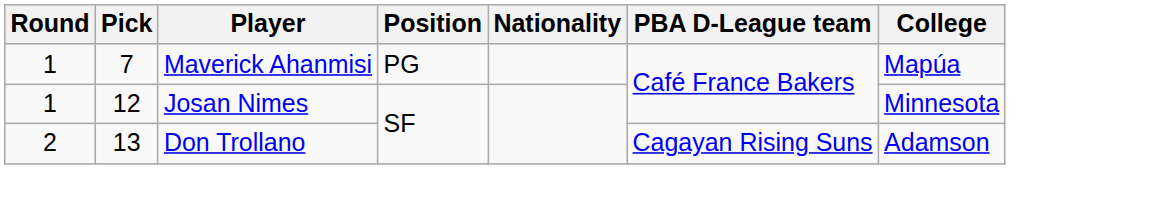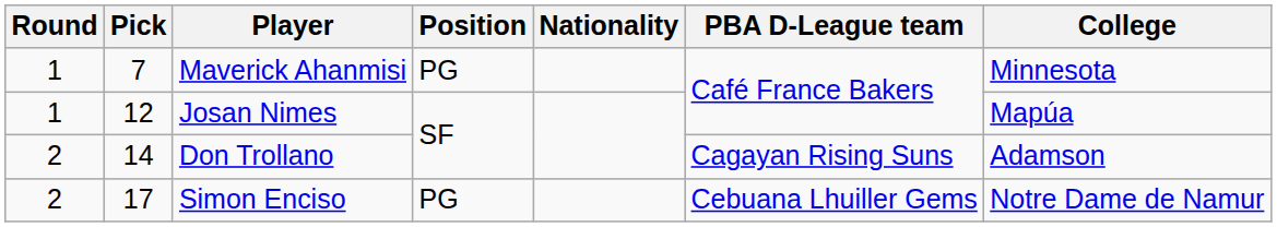Maverick Ahanmisi | College: Mapúa -> Minnesota
Josan Nimes | College: Minnesota -> Mapúa
Don Trollano | Pick: 13 -> 14
+ row: 2 | 17 | Simon Enciso | PG | Cebuana Lhuiller Gems | Notre Dame de Namur
